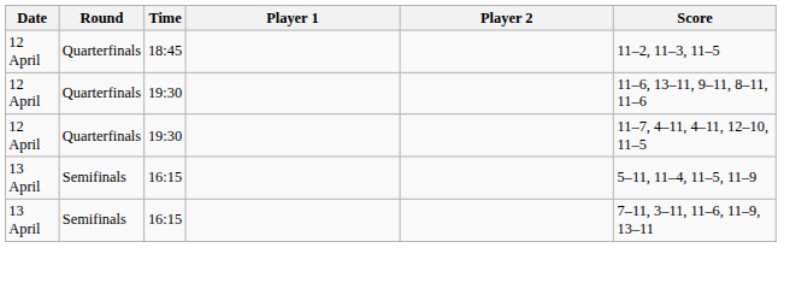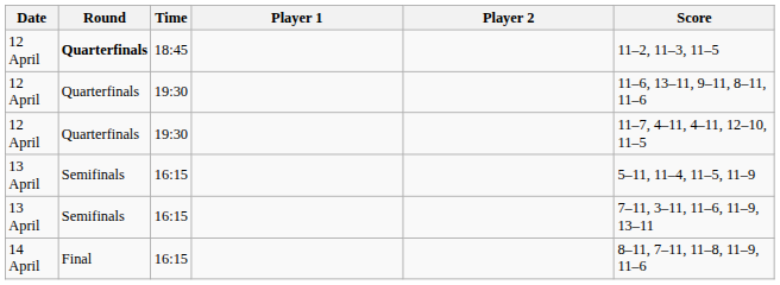12 April / 18:45 | Round: normal -> bold
+ row: 14 April | Final | 16:15 | 8–11, 7–11, 11–8, 11–9, 11–6
